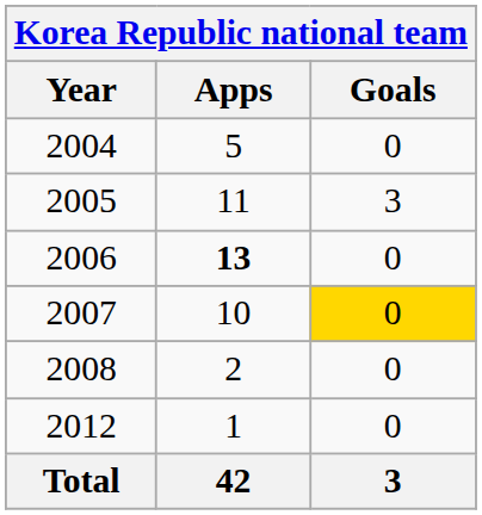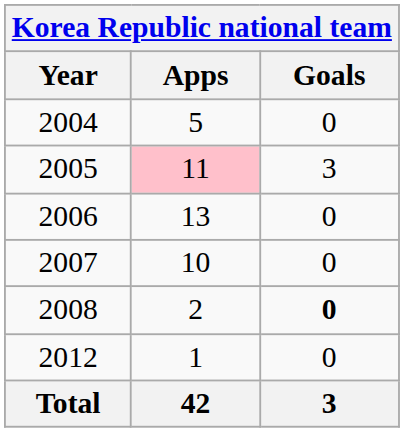2005 | Apps: no background -> pink background
2006 | Apps: bold -> normal
2007 | Goals: gold background -> no background
2008 | Goals: normal -> bold
